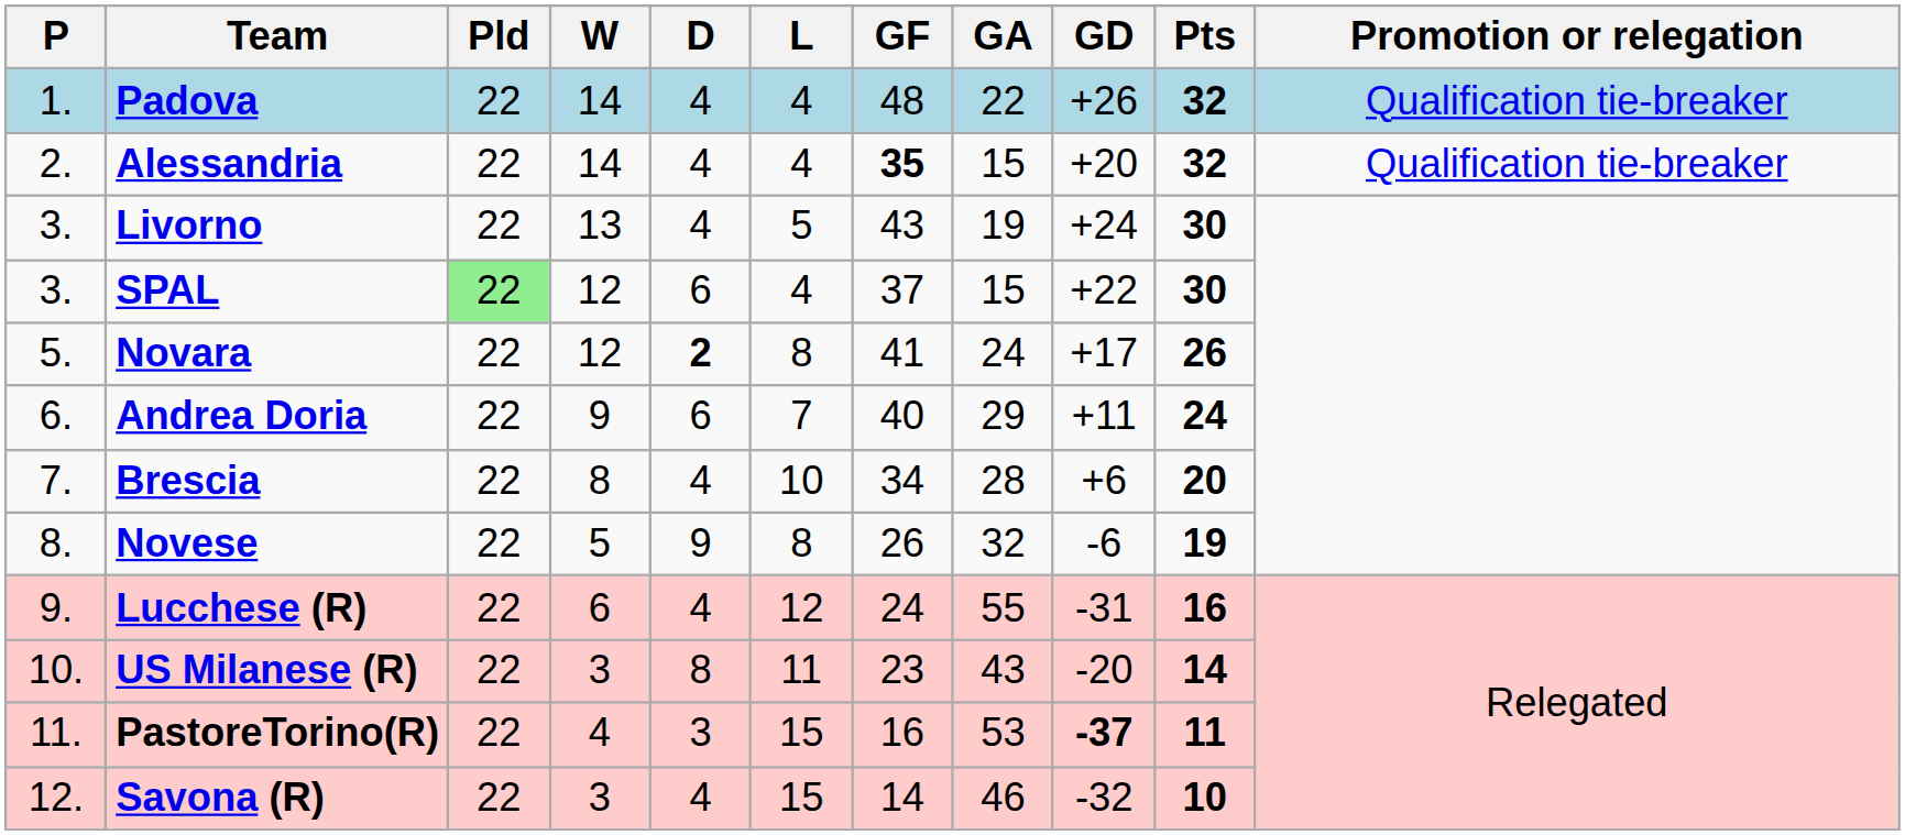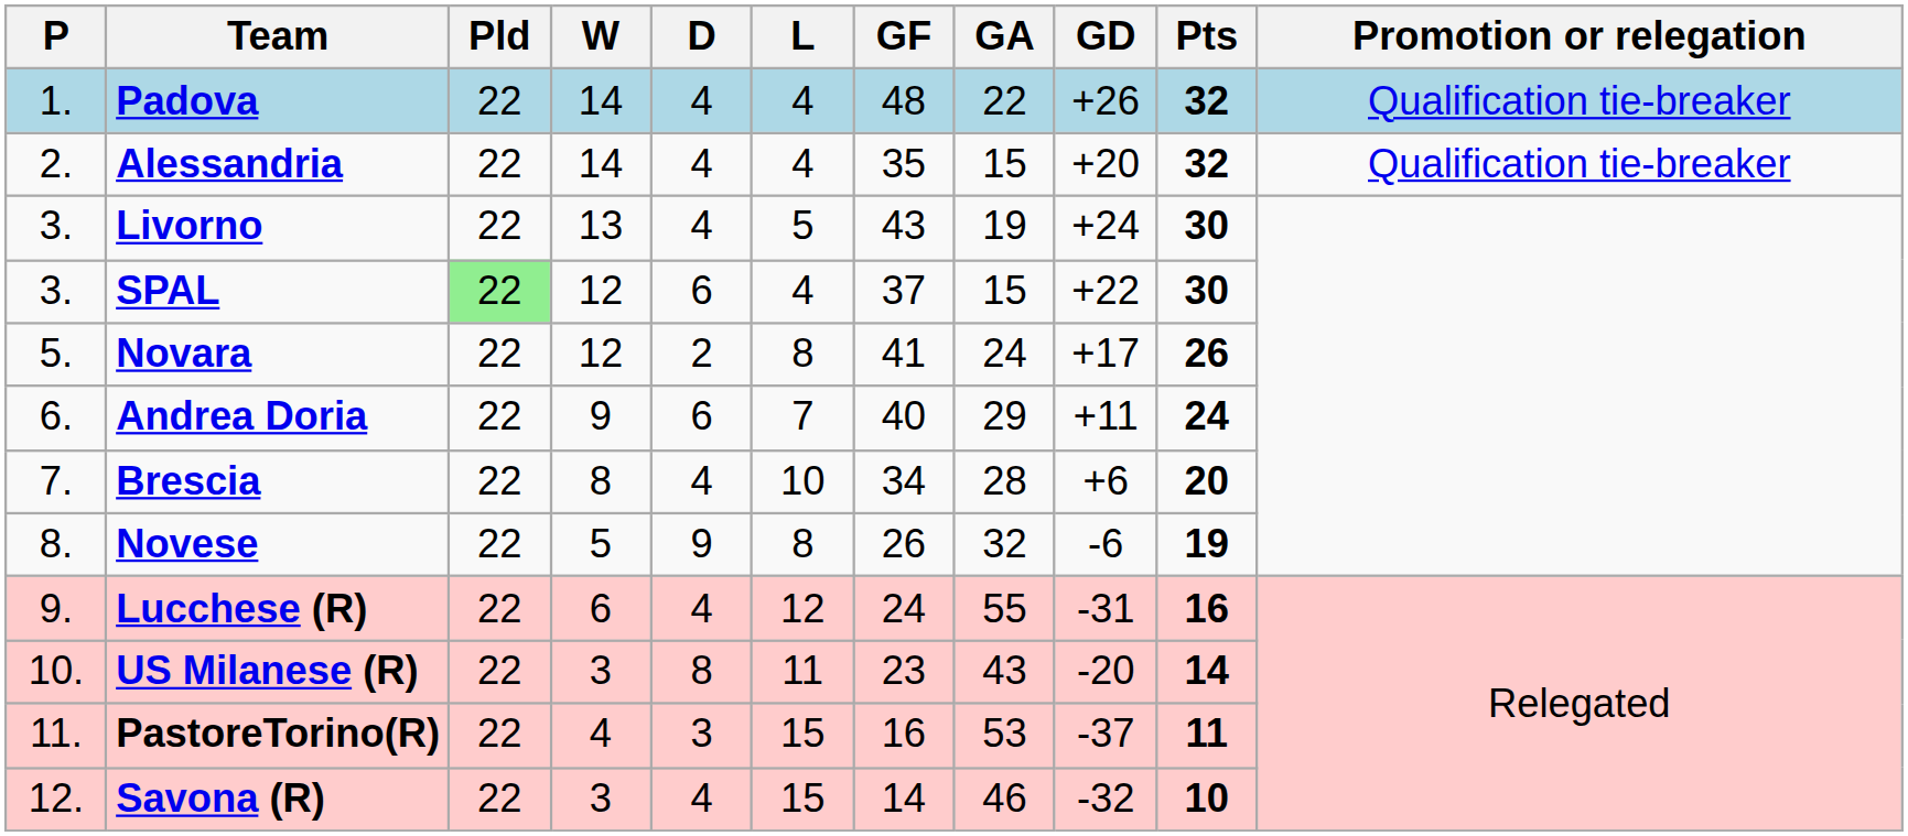Alessandria | GF: bold -> normal
Novara | D: bold -> normal
PastoreTorino(R) | GD: bold -> normal
